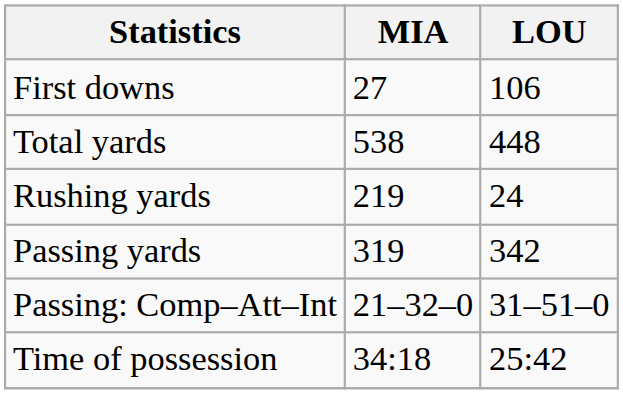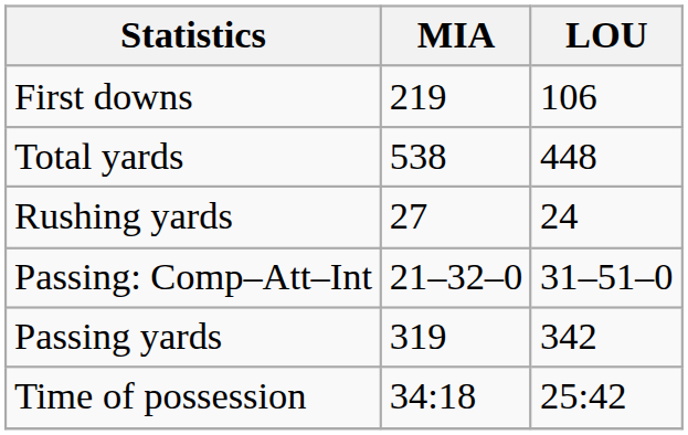First downs | MIA: 27 -> 219
Rushing yards | MIA: 219 -> 27
rows swapped: Passing yards <-> Passing: Comp–Att–Int
